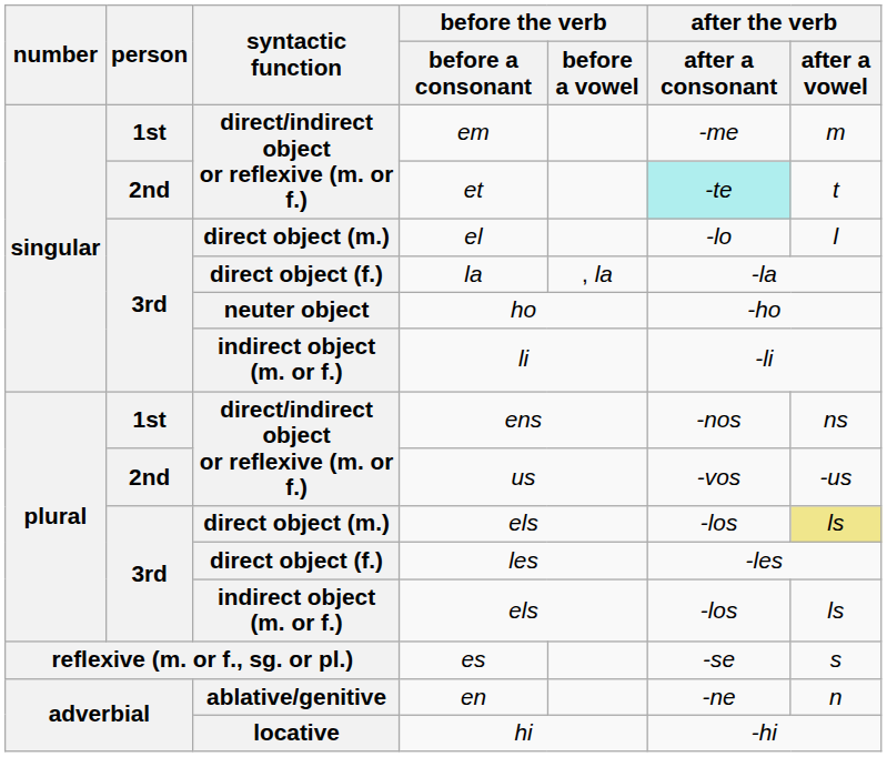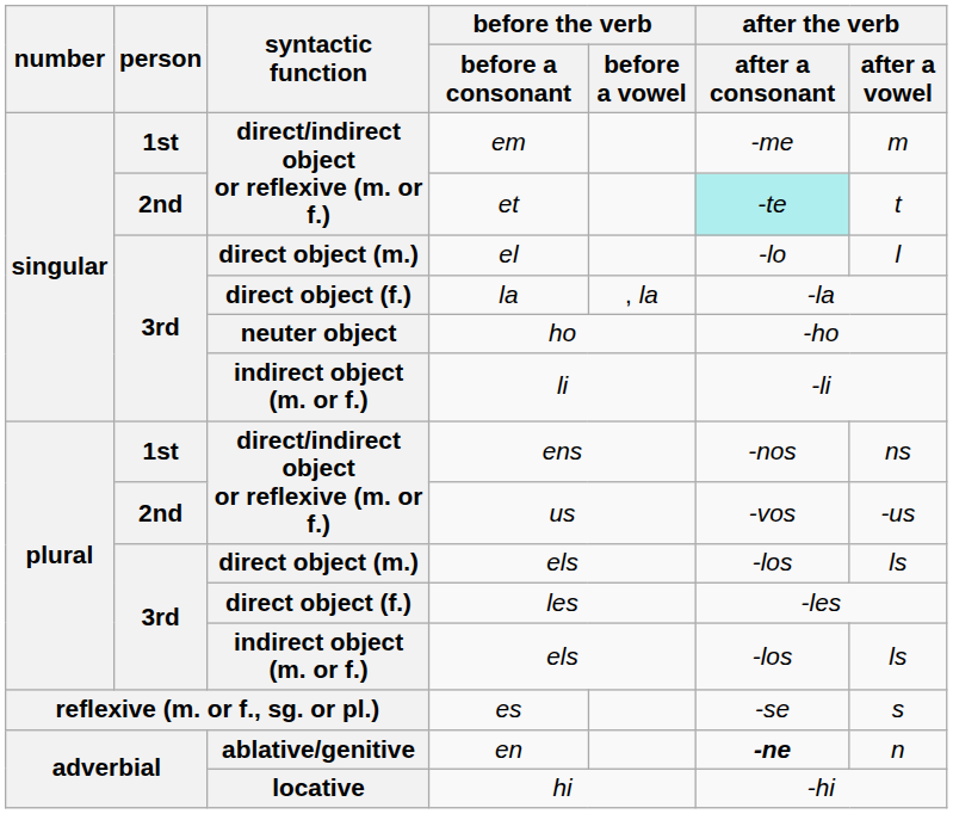direct object (m.) / els | after the verb / after a vowel: khaki background -> no background
en | after the verb / after a consonant: normal -> bold
